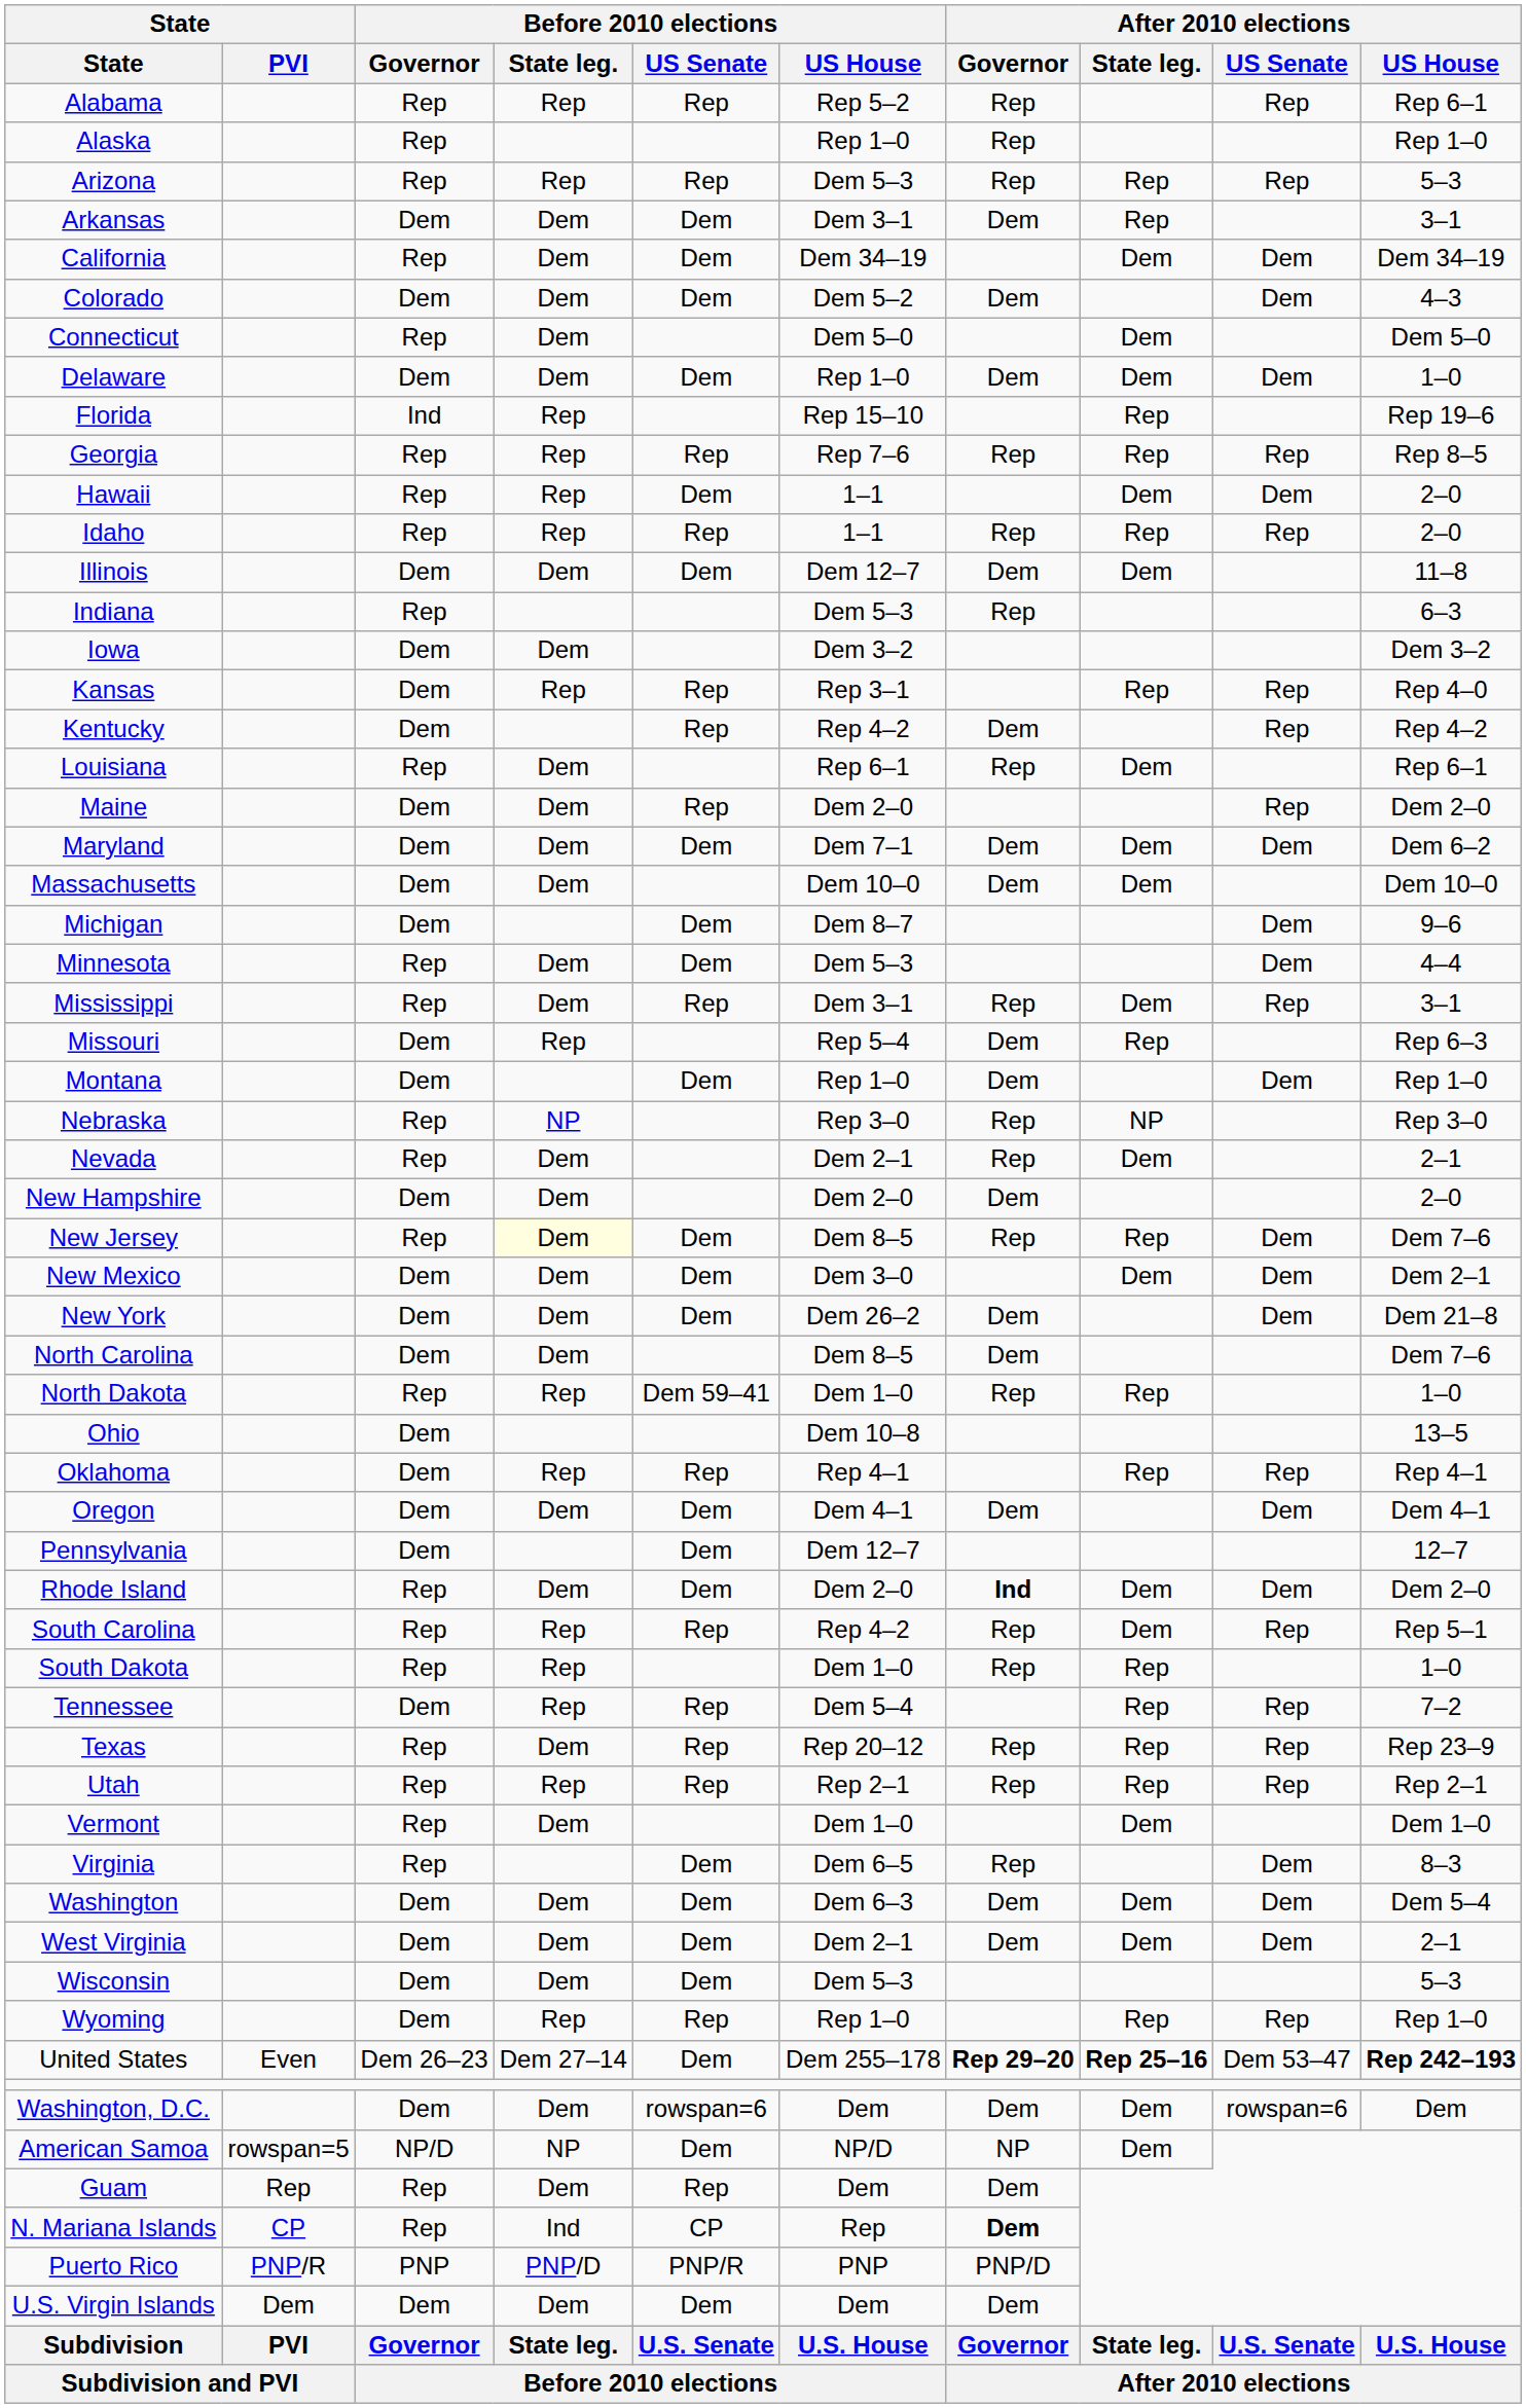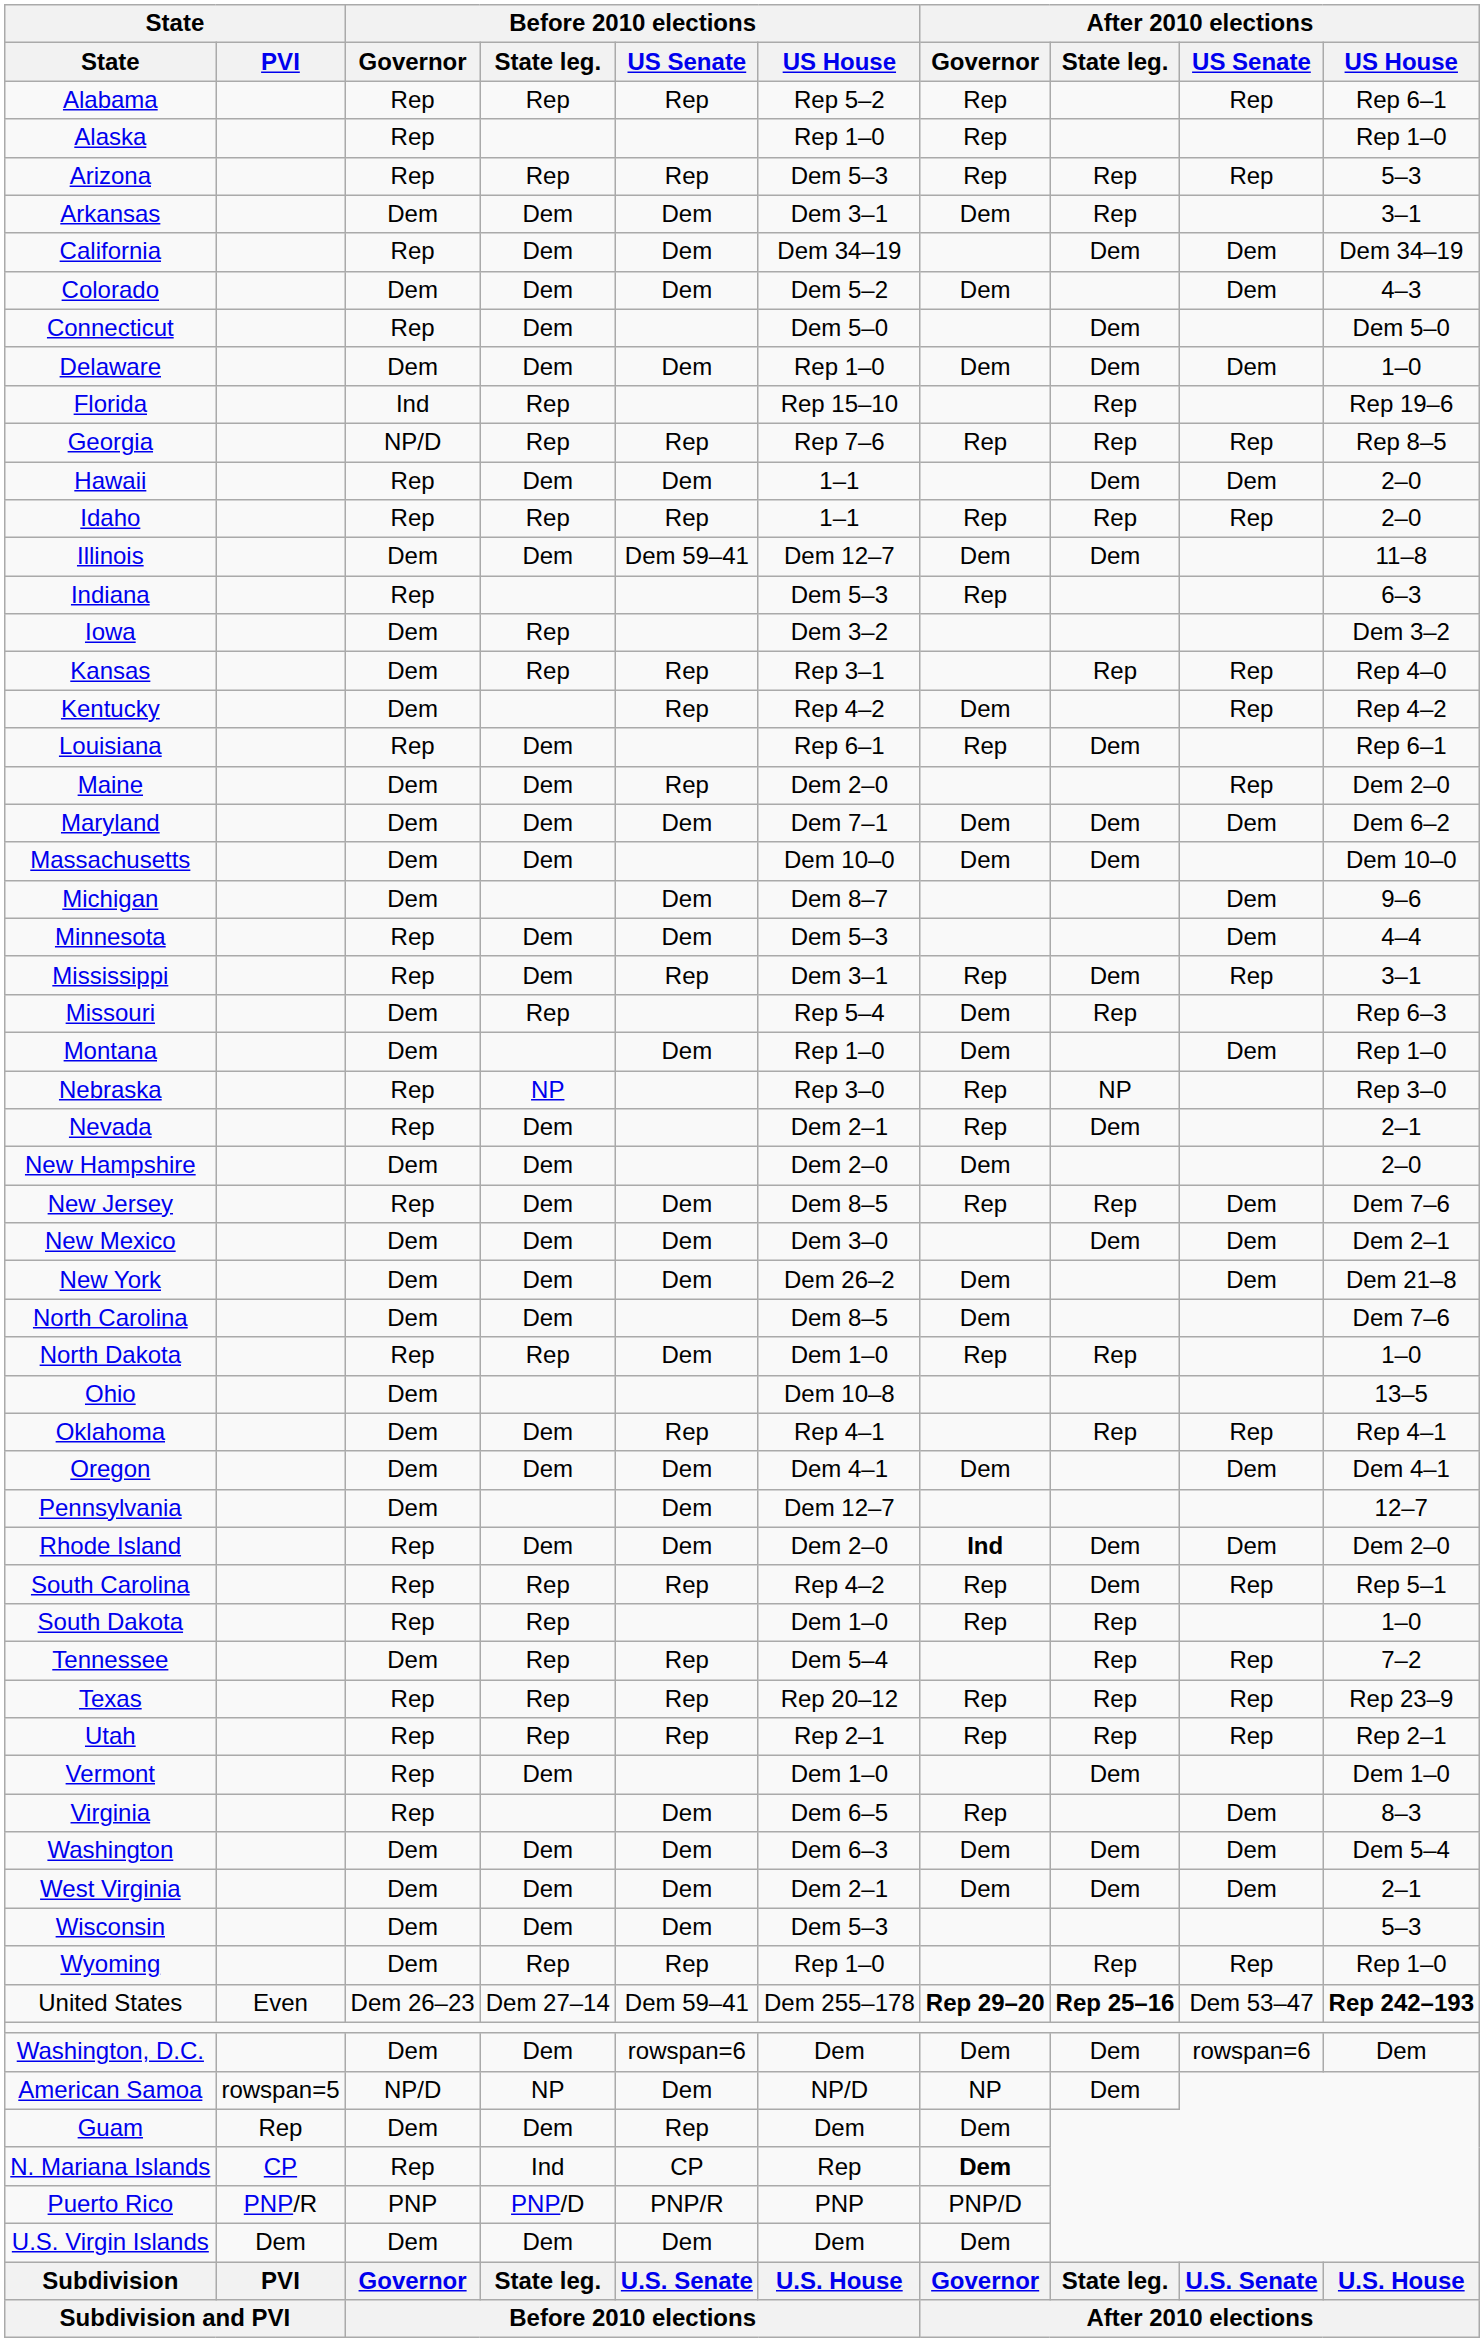Georgia | Before 2010 elections / Governor: Rep -> NP/D
Hawaii | Before 2010 elections / State leg.: Rep -> Dem
Illinois | Before 2010 elections / US Senate: Dem -> Dem 59–41
Iowa | Before 2010 elections / State leg.: Dem -> Rep
New Jersey | Before 2010 elections / State leg.: lightyellow background -> no background
North Dakota | Before 2010 elections / US Senate: Dem 59–41 -> Dem
Oklahoma | Before 2010 elections / State leg.: Rep -> Dem
Texas | Before 2010 elections / State leg.: Dem -> Rep
United States | Before 2010 elections / US Senate: Dem -> Dem 59–41
Guam | Before 2010 elections / Governor: Rep -> Dem
